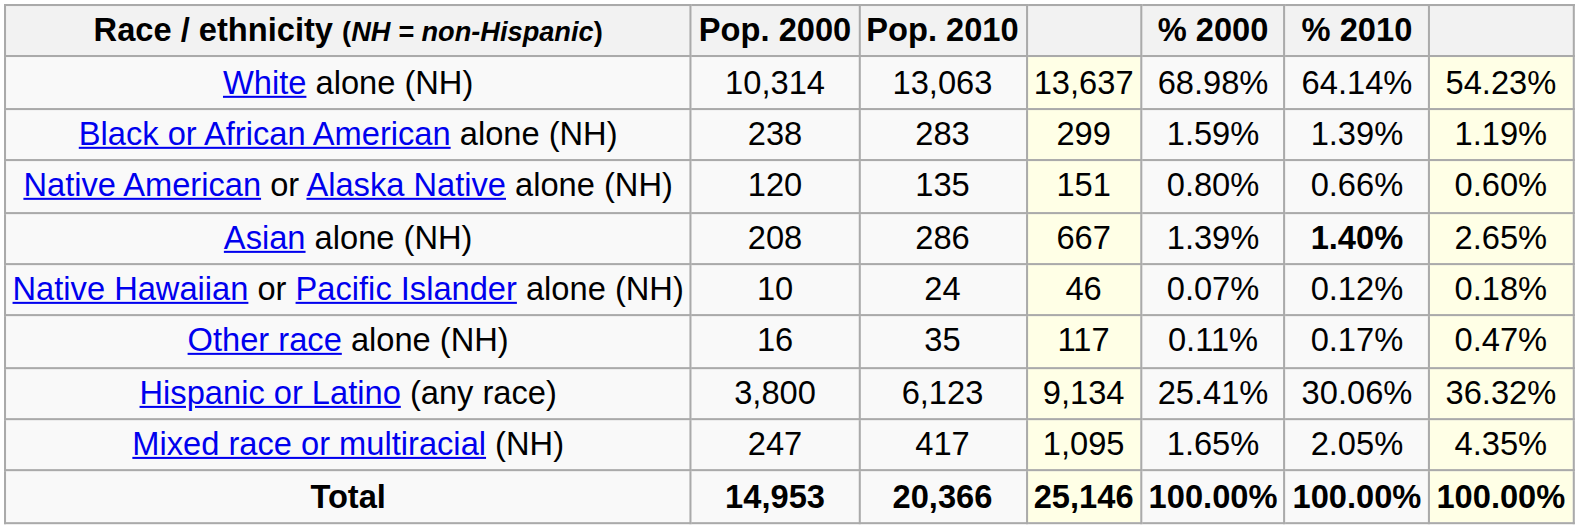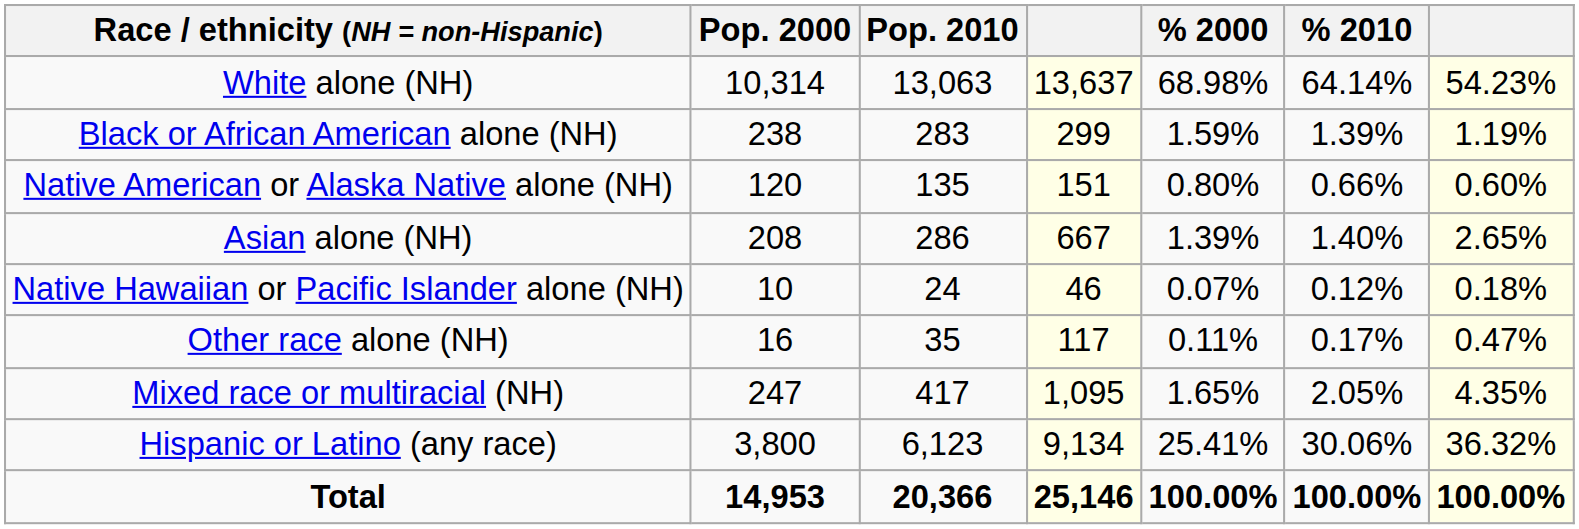Asian alone (NH) | % 2010: bold -> normal
rows swapped: Mixed race or multiracial (NH) <-> Hispanic or Latino (any race)
